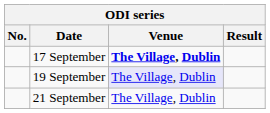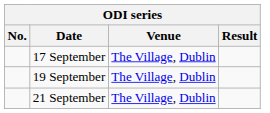17 September | Venue: bold -> normal
19 September | Venue: lavender background -> no background
